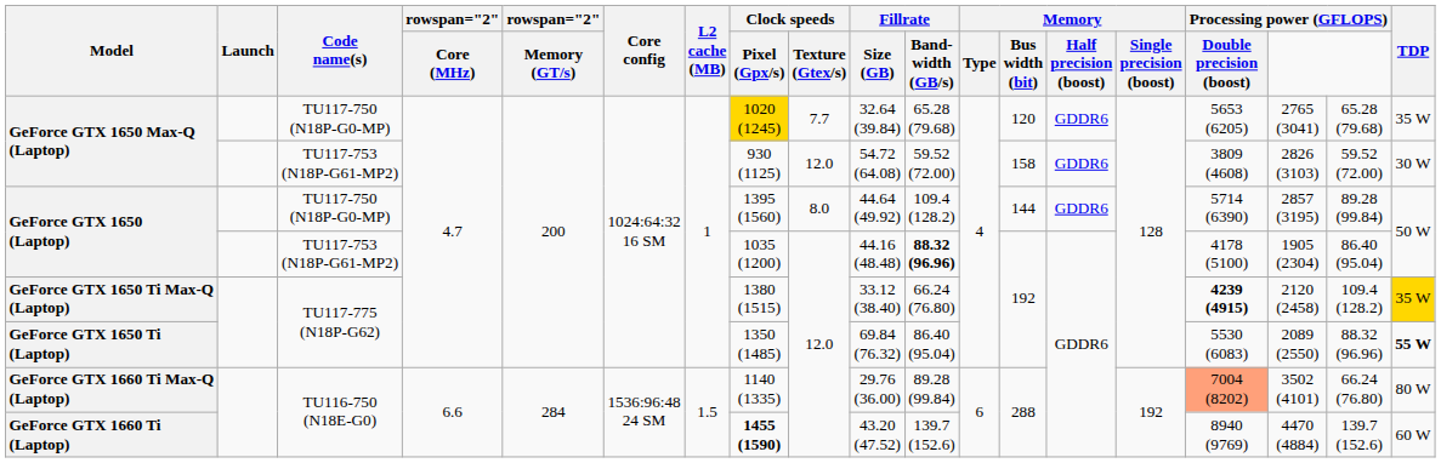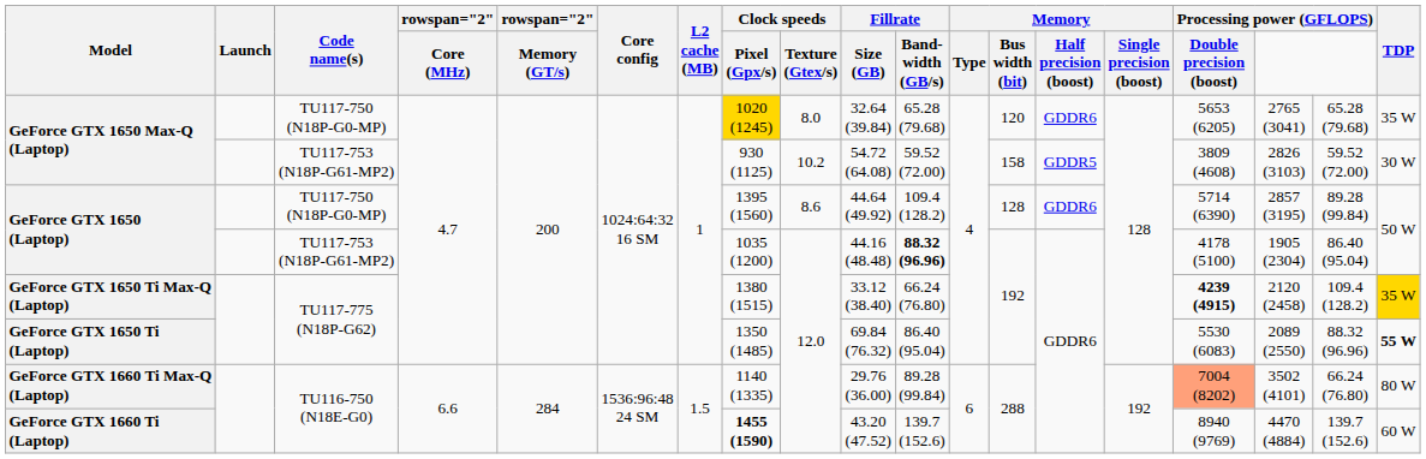GeForce GTX 1650 Max-Q (Laptop) / TU117-750 (N18P-G0-MP) | Clock speeds / Texture (Gtex/s): 7.7 -> 8.0
GeForce GTX 1650 Max-Q (Laptop) / TU117-753 (N18P-G61-MP2) | Clock speeds / Texture (Gtex/s): 12.0 -> 10.2
GeForce GTX 1650 Max-Q (Laptop) / TU117-753 (N18P-G61-MP2) | Memory / Half precision (boost): GDDR6 -> GDDR5
GeForce GTX 1650 (Laptop) / TU117-750 (N18P-G0-MP) | Clock speeds / Texture (Gtex/s): 8.0 -> 8.6
GeForce GTX 1650 (Laptop) / TU117-750 (N18P-G0-MP) | Memory / Bus width (bit): 144 -> 128
